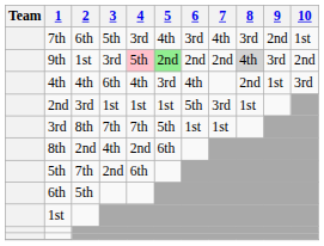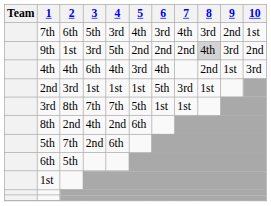9th | 4: pink background -> no background
9th | 5: lightgreen background -> no background
